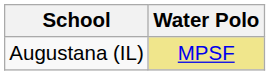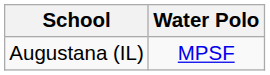Augustana (IL) | Water Polo: khaki background -> no background
